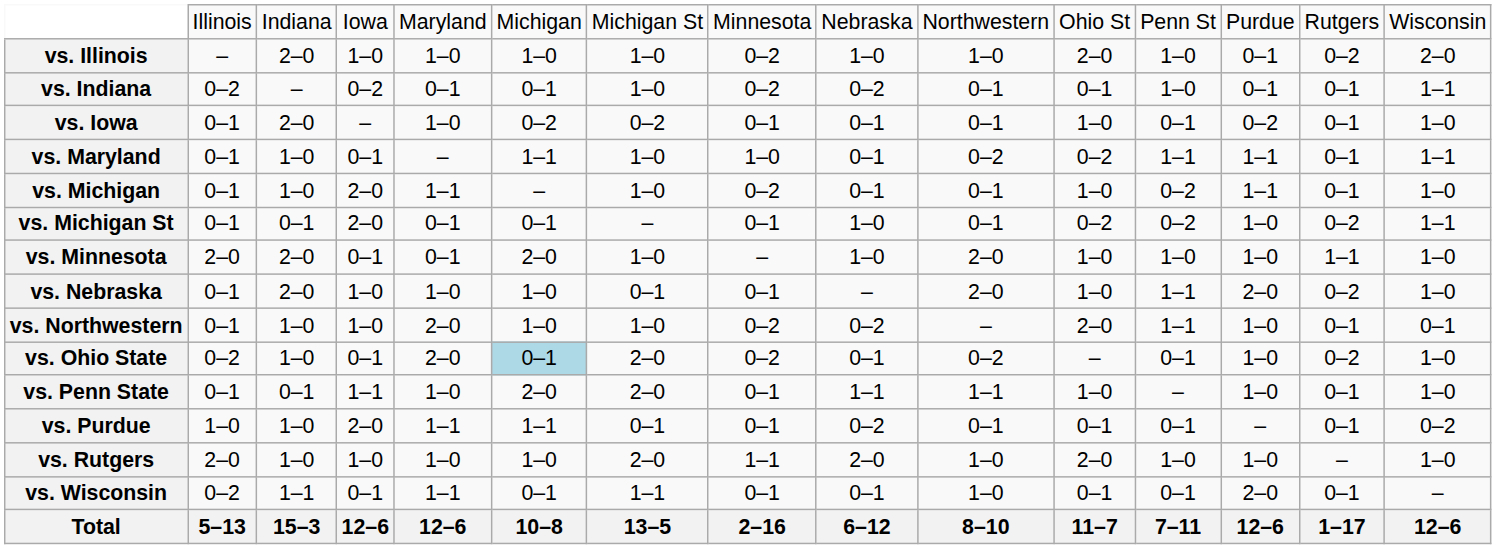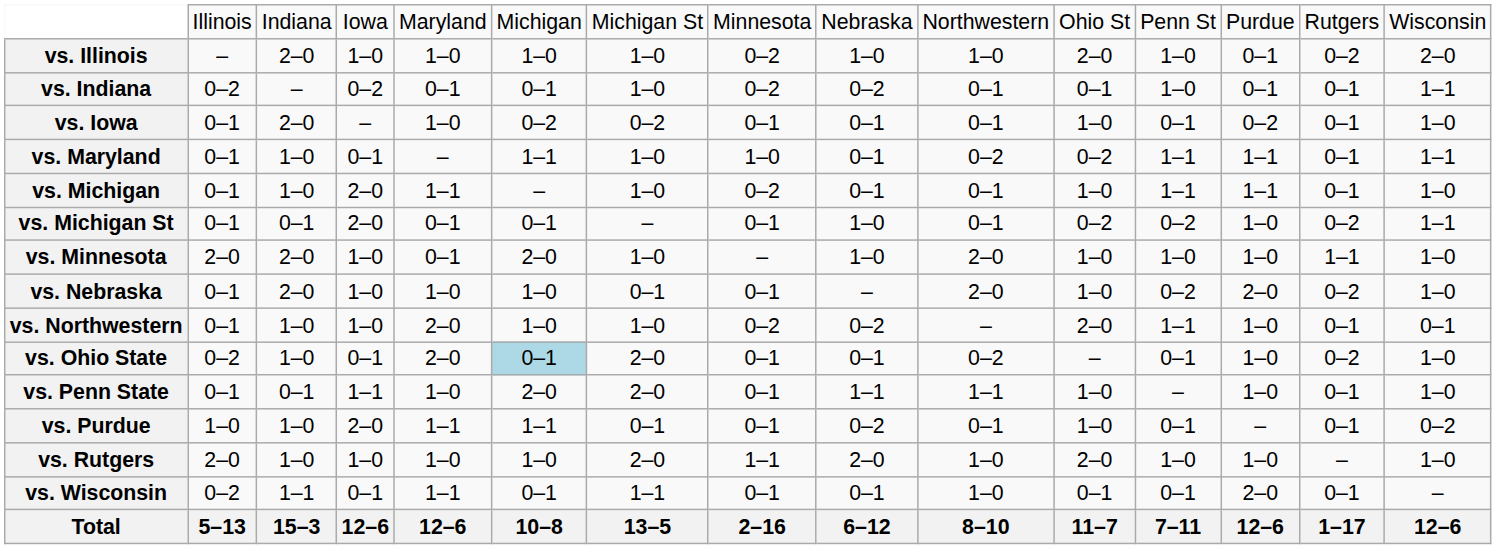vs. Michigan | column 12: 0–2 -> 1–1
vs. Minnesota | column 4: 0–1 -> 1–0
vs. Nebraska | column 12: 1–1 -> 0–2
vs. Ohio State | column 8: 0–2 -> 0–1
vs. Purdue | column 11: 0–1 -> 1–0
